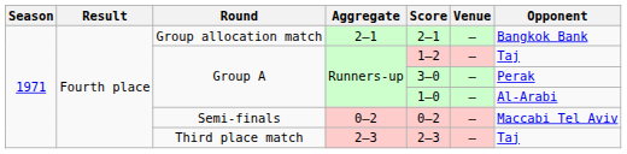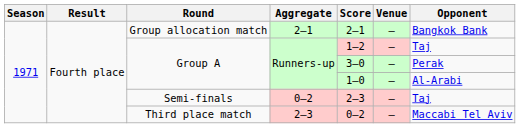Semi-finals | Score: 0–2 -> 2–3
Semi-finals | Opponent: Maccabi Tel Aviv -> Taj
Third place match | Score: 2–3 -> 0–2
Third place match | Opponent: Taj -> Maccabi Tel Aviv
